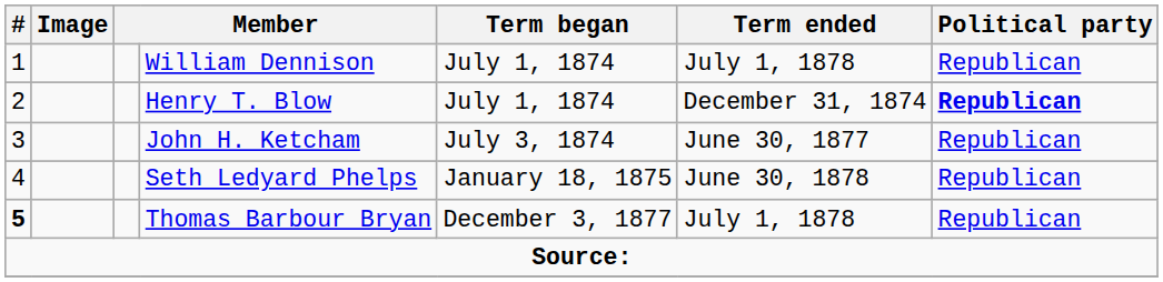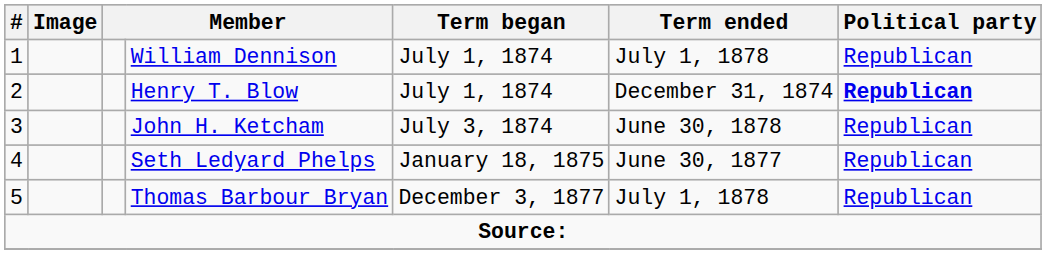John H. Ketcham | Term ended: June 30, 1877 -> June 30, 1878
Seth Ledyard Phelps | Term ended: June 30, 1878 -> June 30, 1877
Thomas Barbour Bryan | #: bold -> normal
